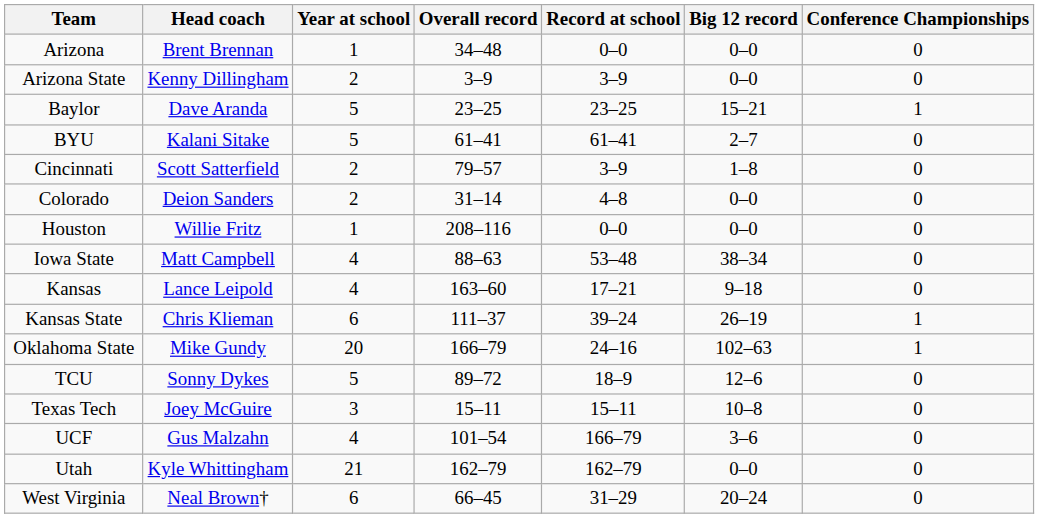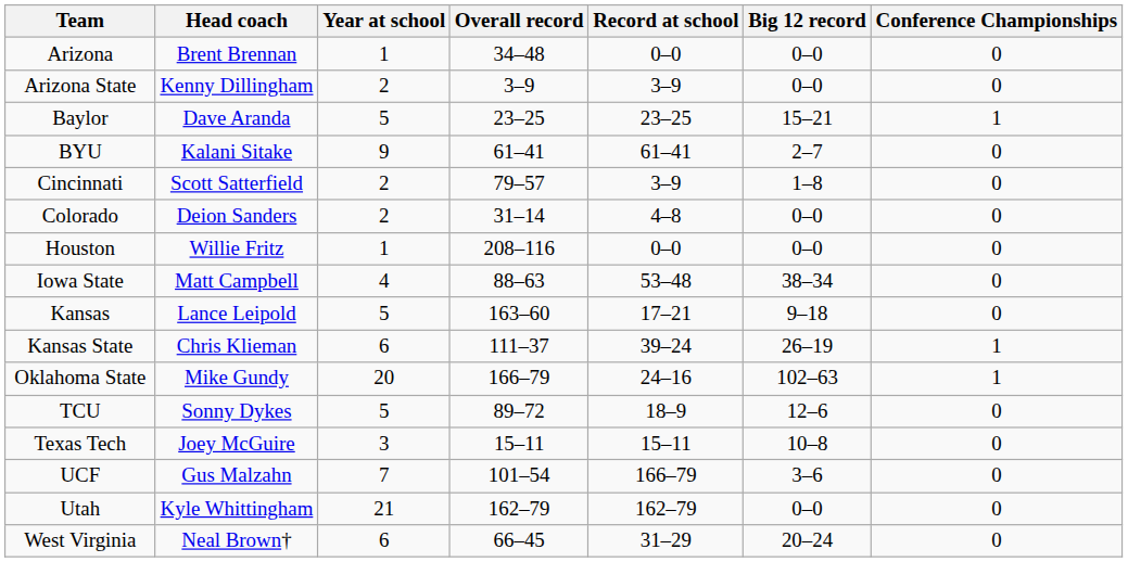BYU | Year at school: 5 -> 9
Kansas | Year at school: 4 -> 5
UCF | Year at school: 4 -> 7
